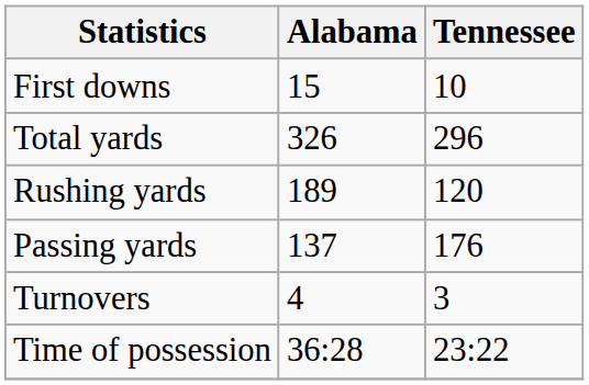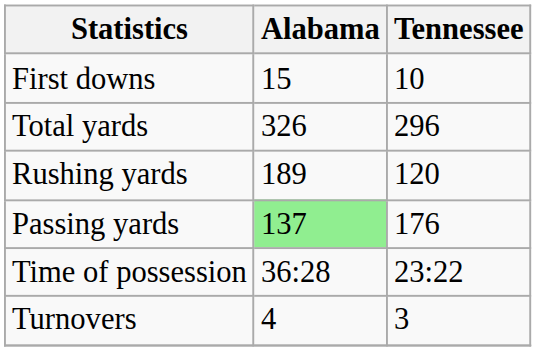Passing yards | Alabama: no background -> lightgreen background
rows swapped: Turnovers <-> Time of possession
